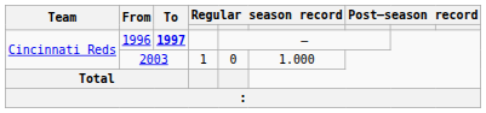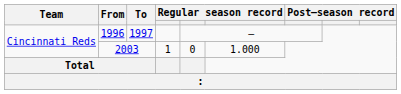1996 | To: bold -> normal
